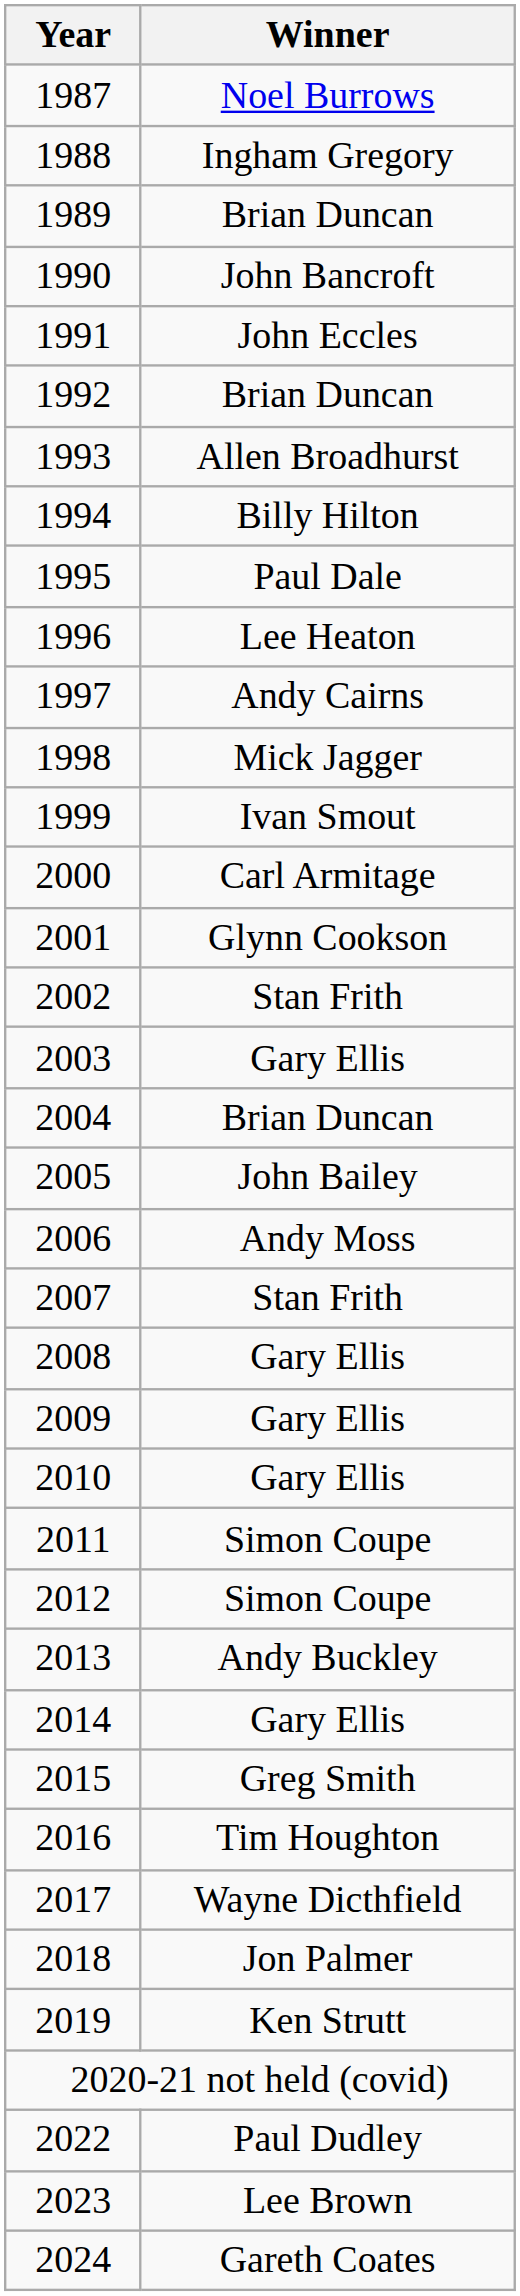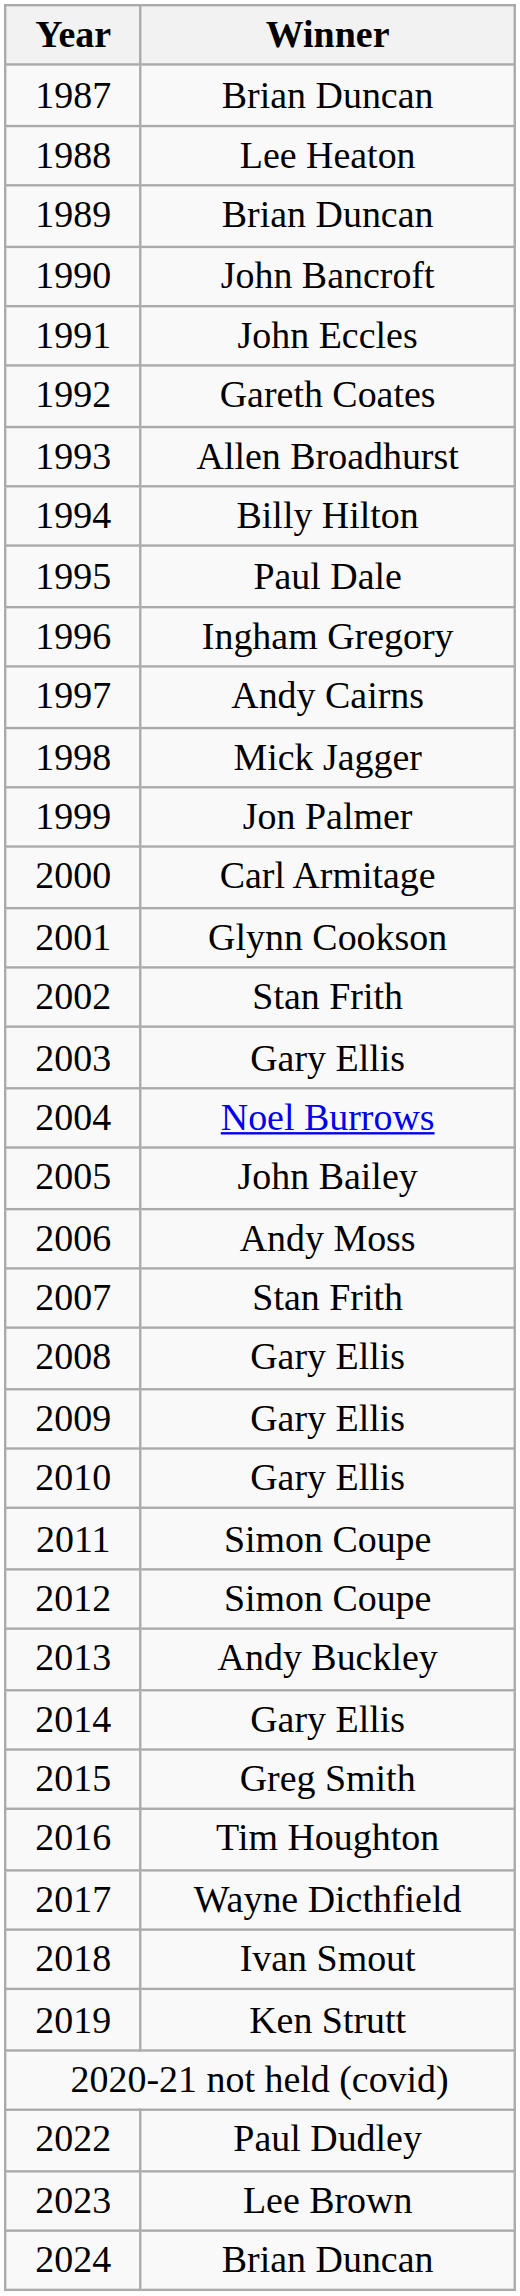1987 | Winner: Noel Burrows -> Brian Duncan
1988 | Winner: Ingham Gregory -> Lee Heaton
1992 | Winner: Brian Duncan -> Gareth Coates
1996 | Winner: Lee Heaton -> Ingham Gregory
1999 | Winner: Ivan Smout -> Jon Palmer
2004 | Winner: Brian Duncan -> Noel Burrows
2018 | Winner: Jon Palmer -> Ivan Smout
2024 | Winner: Gareth Coates -> Brian Duncan
